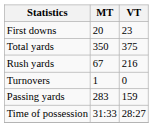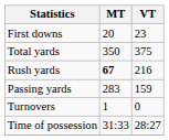Rush yards | MT: normal -> bold
rows swapped: Passing yards <-> Turnovers
